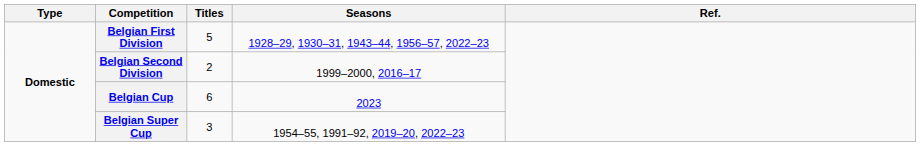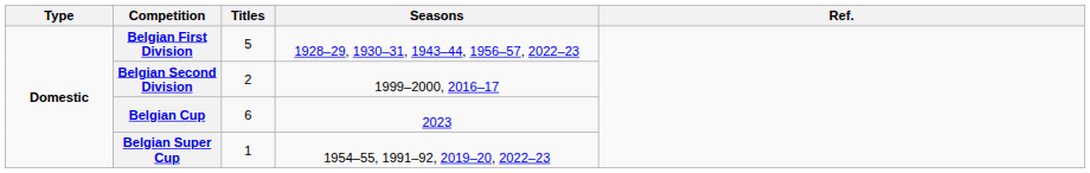Belgian Super Cup | Titles: 3 -> 1
